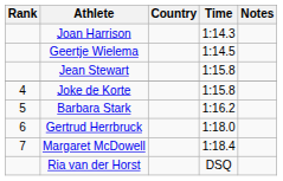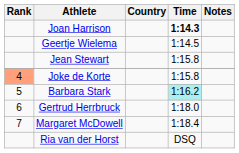Joan Harrison | Time: normal -> bold
Joke de Korte | Rank: no background -> lightsalmon background
Barbara Stark | Time: no background -> paleturquoise background
